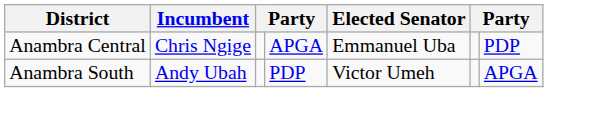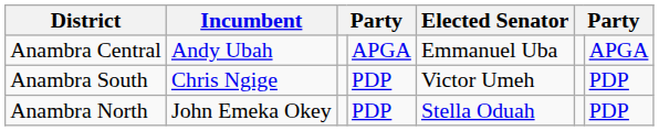Anambra Central | Incumbent: Chris Ngige -> Andy Ubah
Anambra Central | column 7: PDP -> APGA
Anambra South | Incumbent: Andy Ubah -> Chris Ngige
Anambra South | column 7: APGA -> PDP
+ row: Anambra North | John Emeka Okey | PDP | Stella Oduah | PDP
